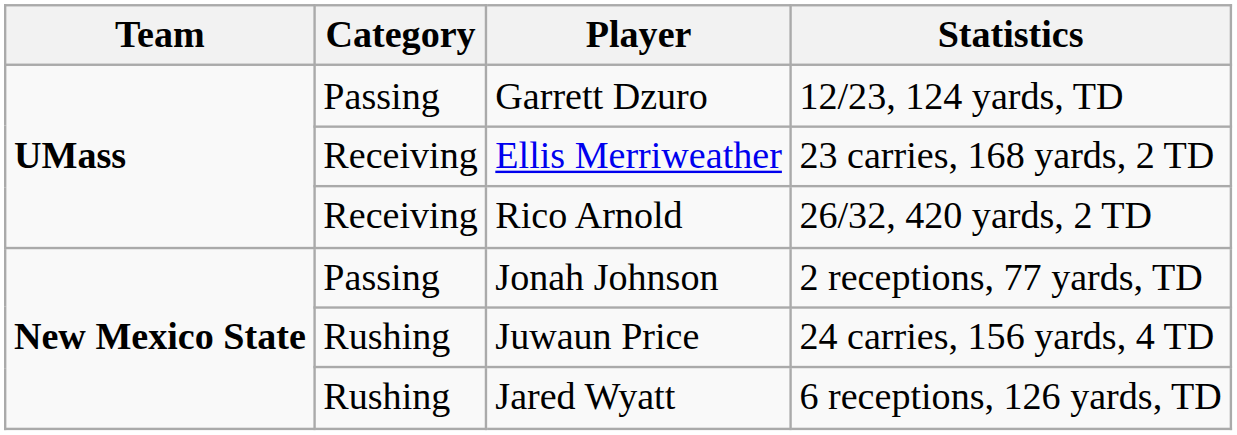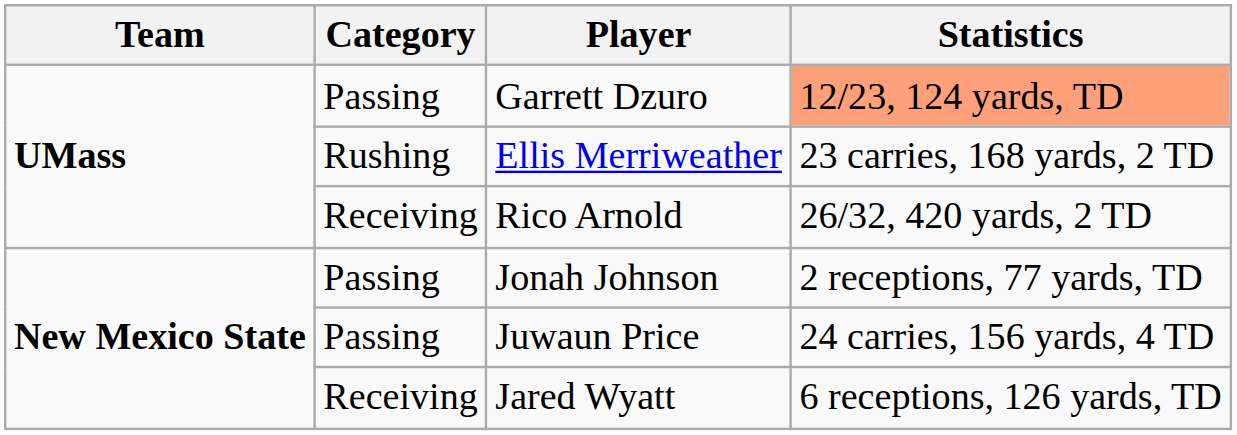Garrett Dzuro | Statistics: no background -> lightsalmon background
Ellis Merriweather | Category: Receiving -> Rushing
Juwaun Price | Category: Rushing -> Passing
Jared Wyatt | Category: Rushing -> Receiving
